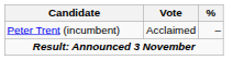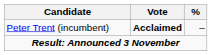Peter Trent (incumbent) | Vote: normal -> bold
